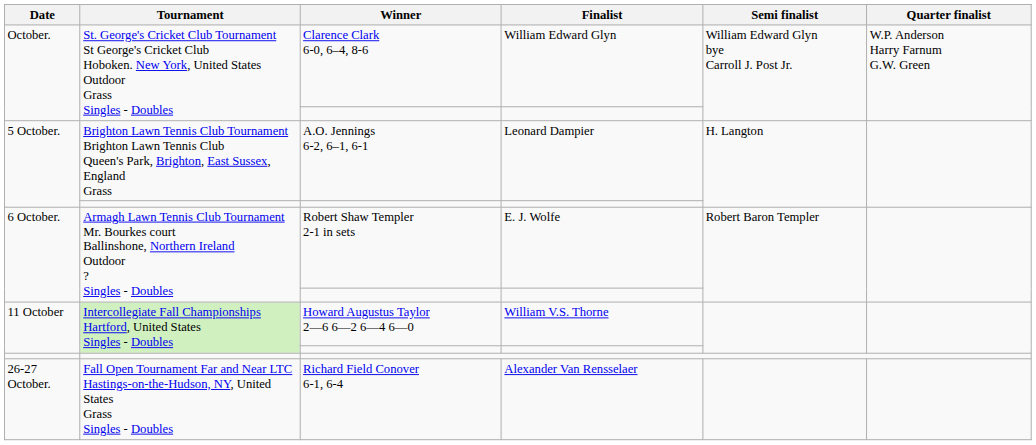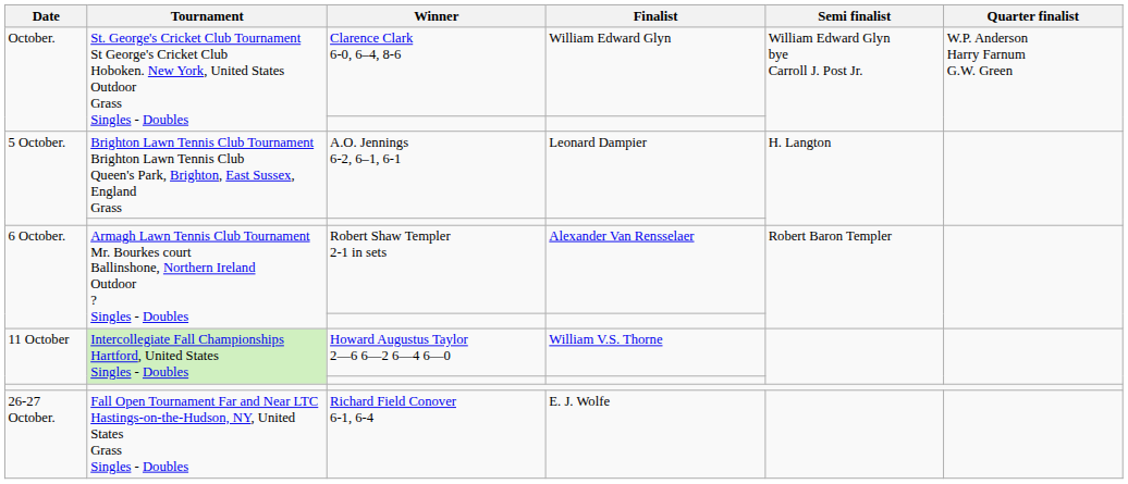6 October. / Robert Shaw Templer 2-1 in sets | Finalist: E. J. Wolfe -> Alexander Van Rensselaer
26-27 October. | Finalist: Alexander Van Rensselaer -> E. J. Wolfe
